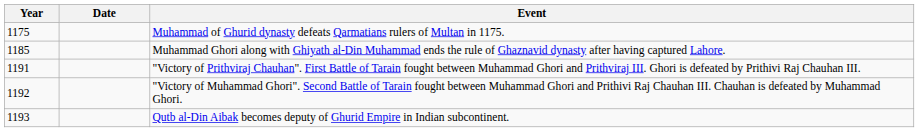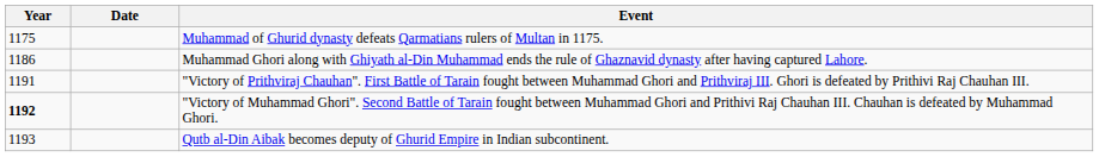row 3 | Year: 1185 -> 1186
row 5 | Year: normal -> bold
